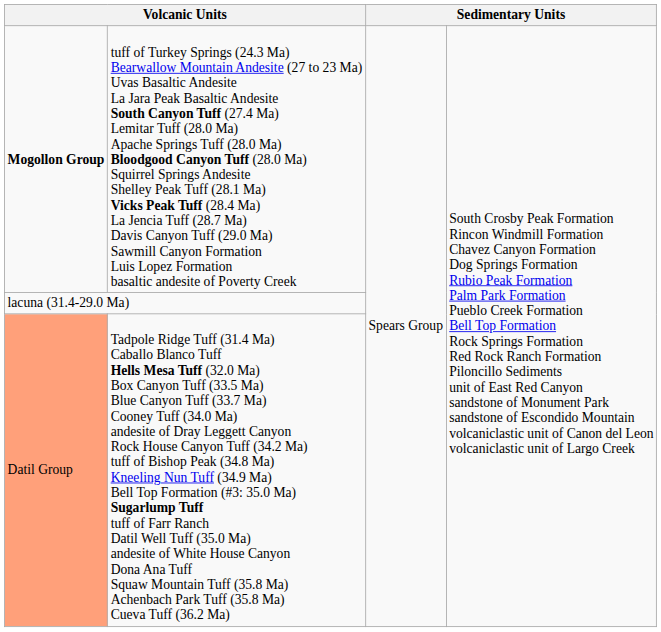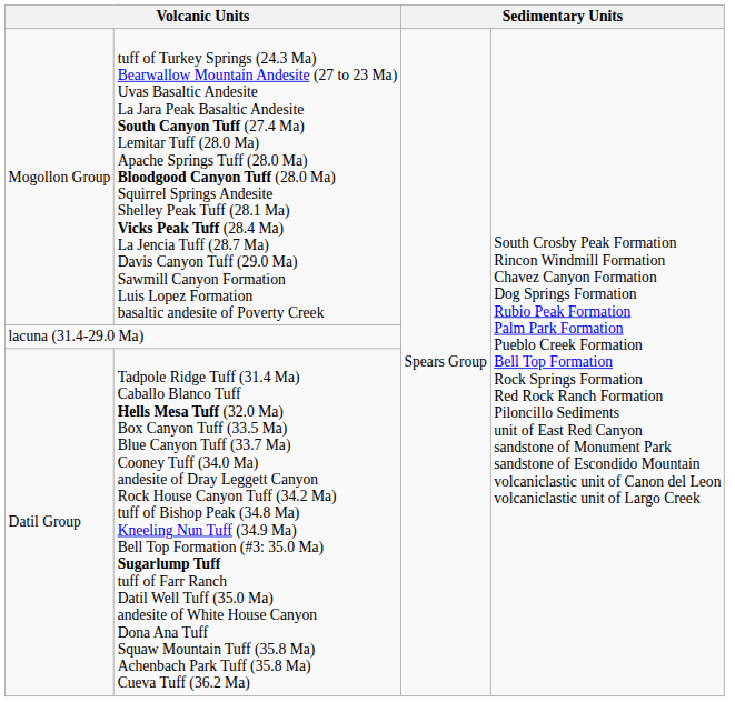Mogollon Group | column 1: bold -> normal
Datil Group | column 1: lightsalmon background -> no background
